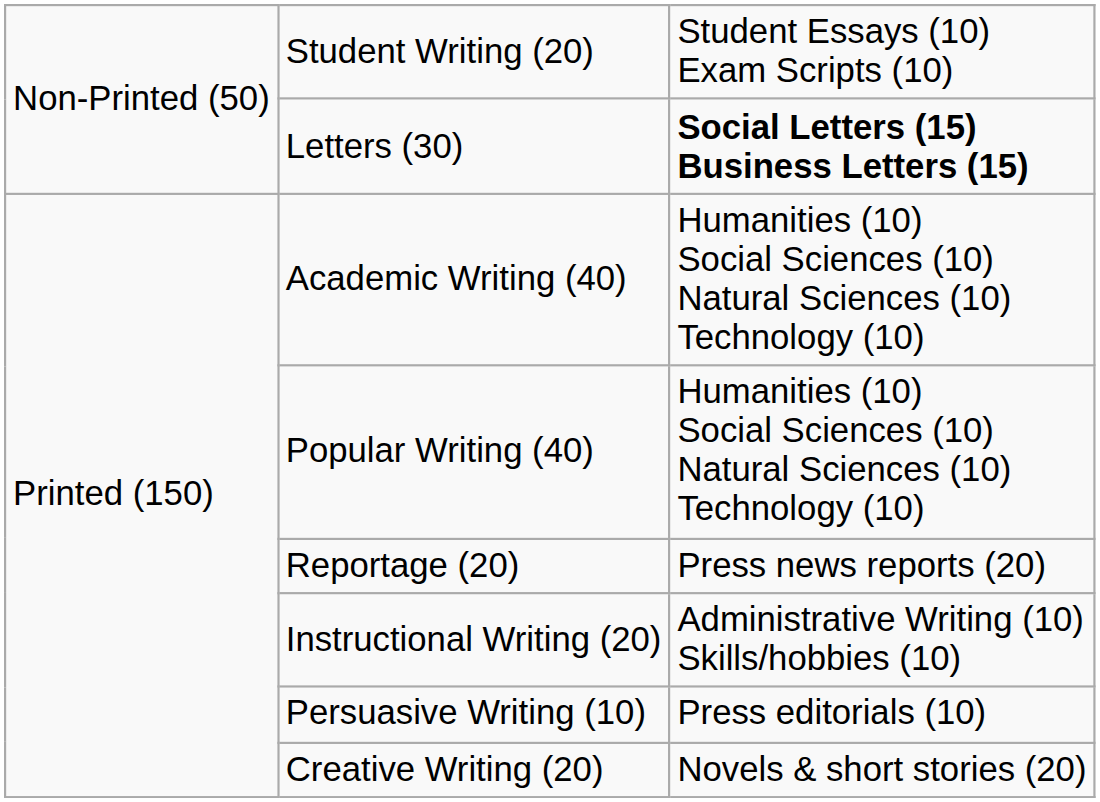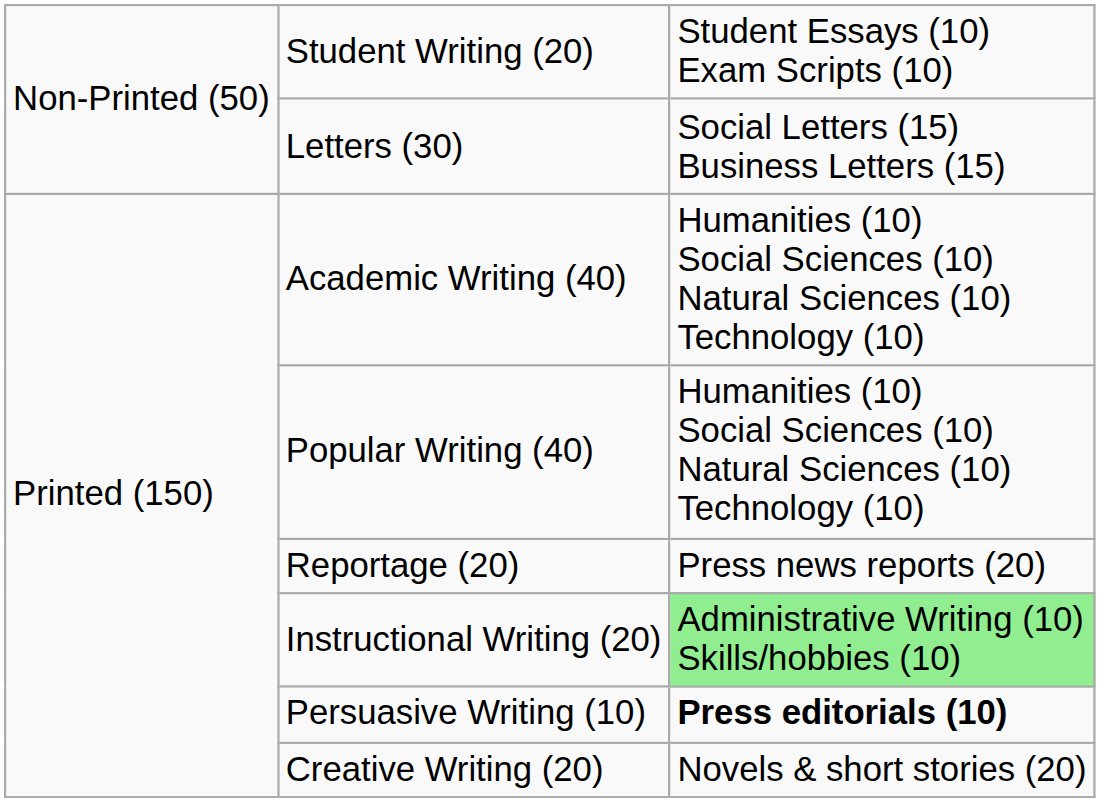Letters (30) | column 3: bold -> normal
Instructional Writing (20) | column 3: no background -> lightgreen background
Persuasive Writing (10) | column 3: normal -> bold
